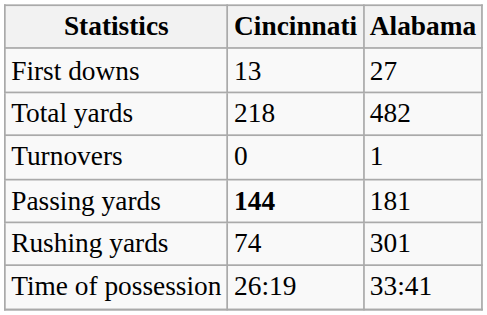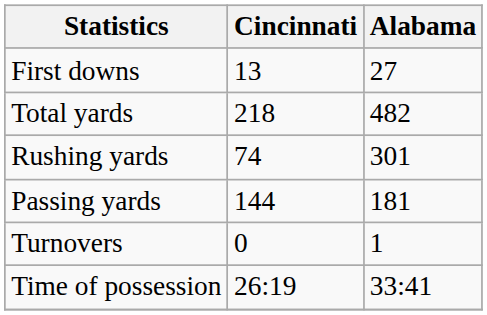rows swapped: Rushing yards <-> Turnovers
Passing yards | Cincinnati: bold -> normal
